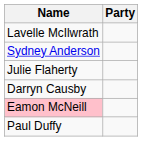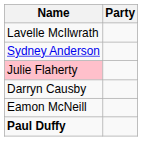Julie Flaherty | Name: no background -> pink background
Eamon McNeill | Name: pink background -> no background
Paul Duffy | Name: normal -> bold
